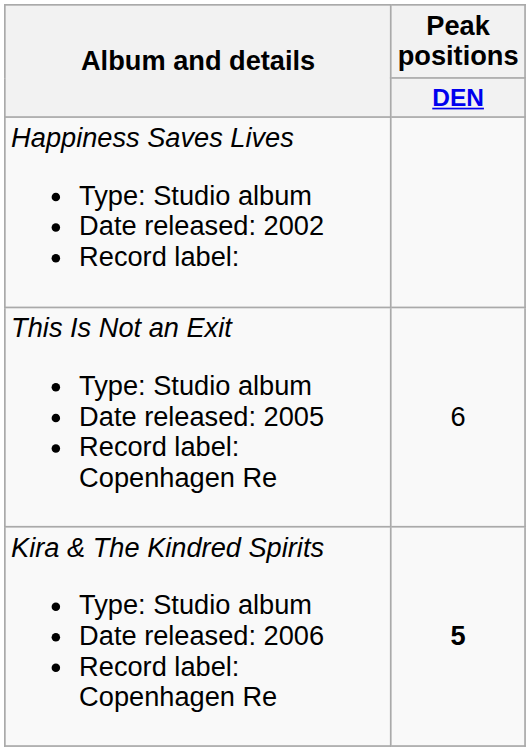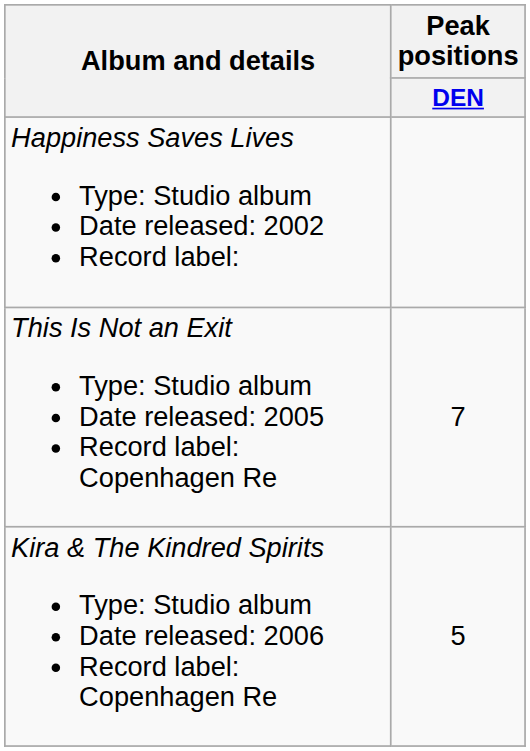row 4 | Peak positions / DEN: 6 -> 7
row 5 | Peak positions / DEN: bold -> normal
